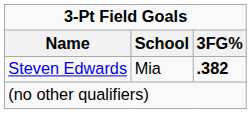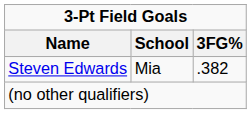Steven Edwards | 3FG%: bold -> normal
